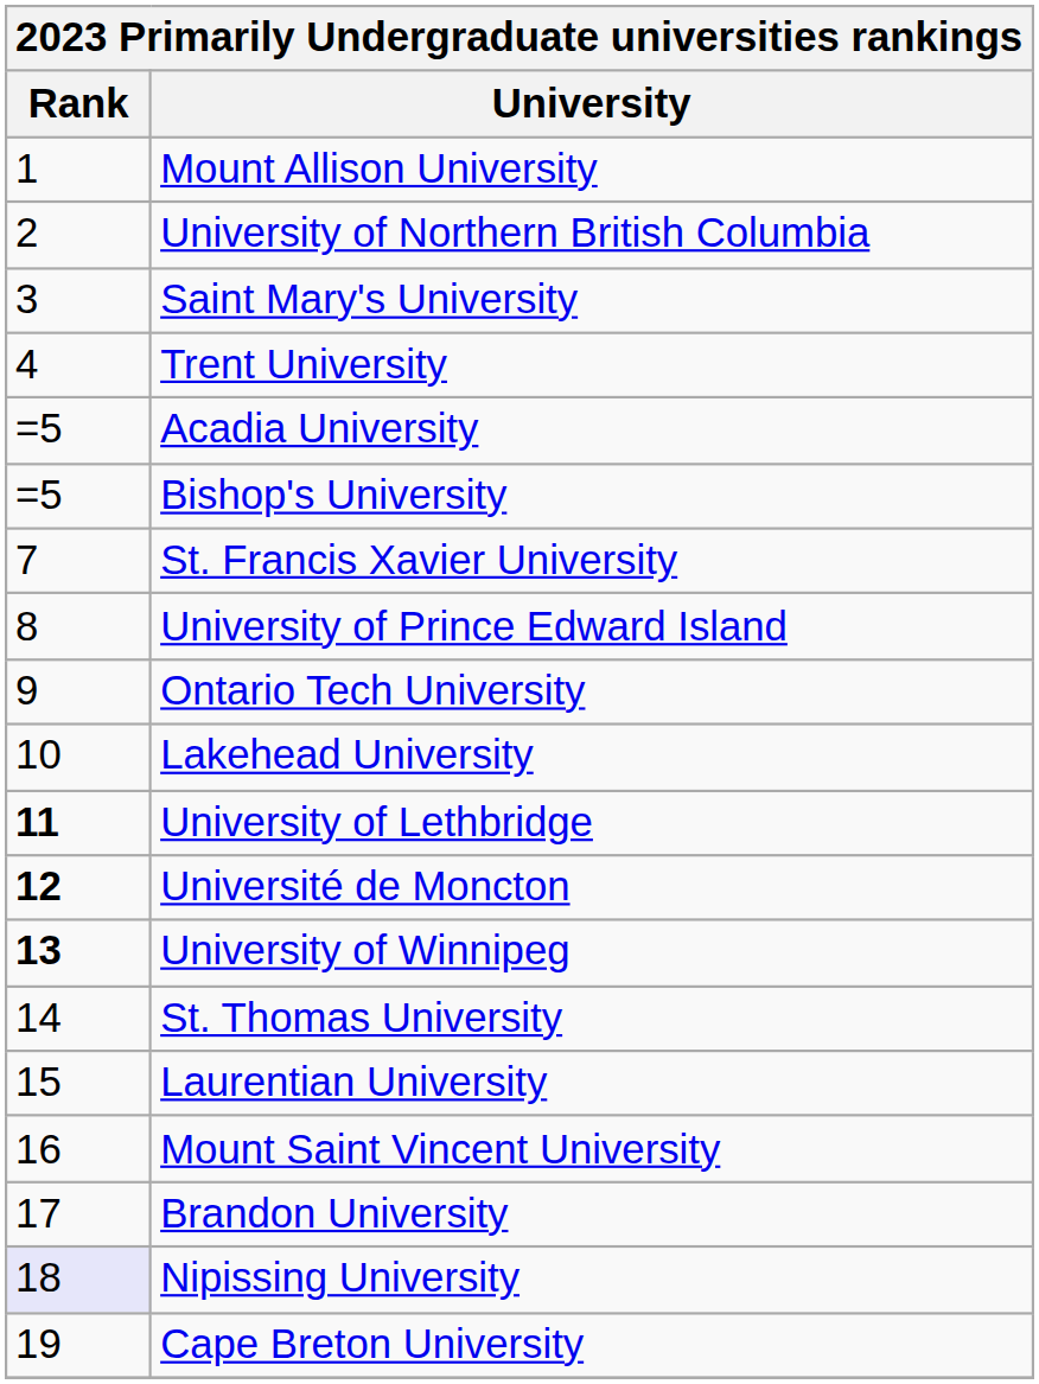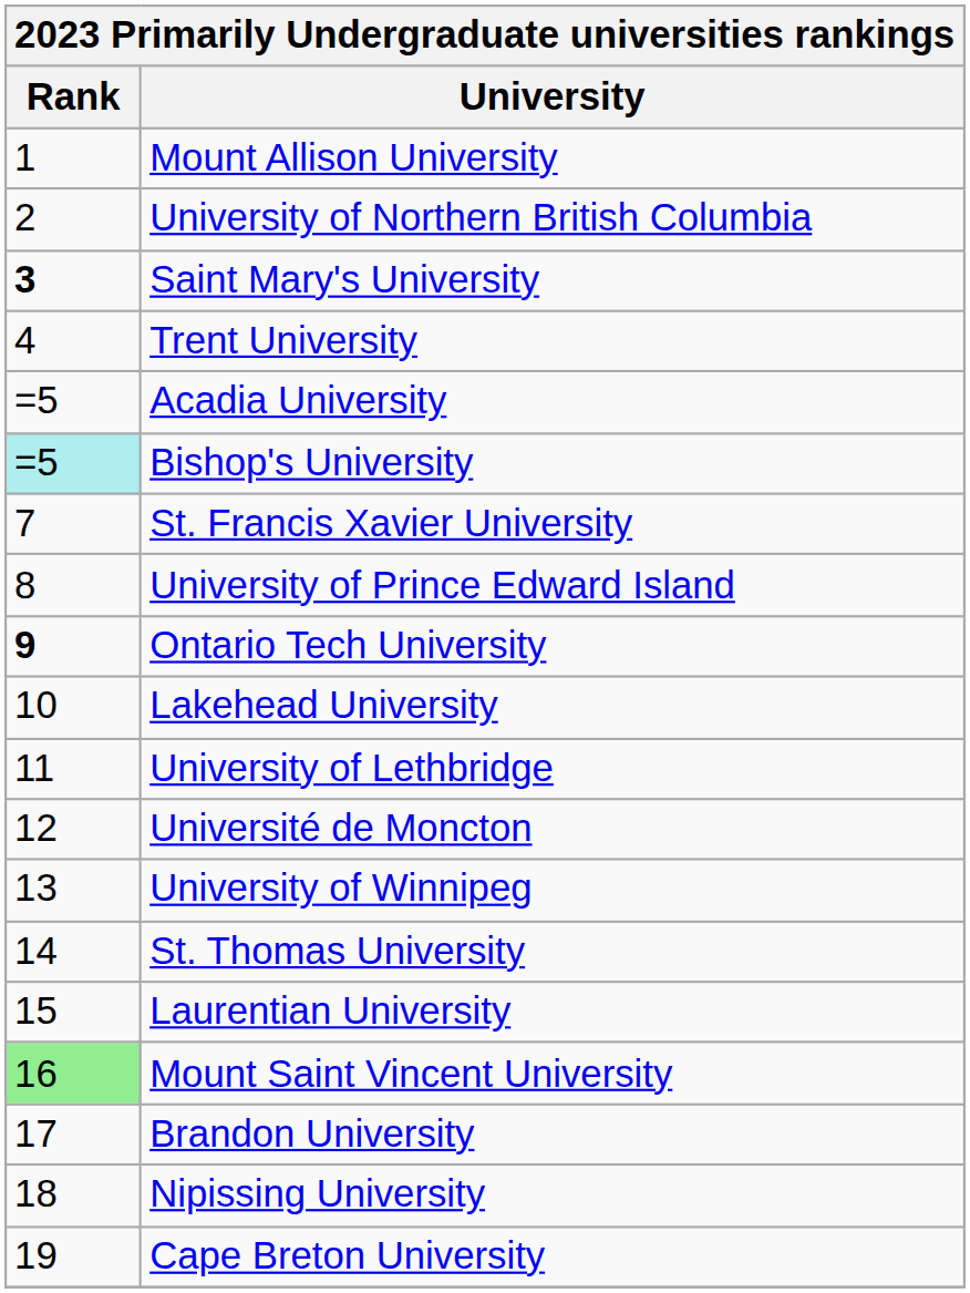Saint Mary's University | Rank: normal -> bold
Bishop's University | Rank: no background -> paleturquoise background
Ontario Tech University | Rank: normal -> bold
University of Lethbridge | Rank: bold -> normal
Université de Moncton | Rank: bold -> normal
University of Winnipeg | Rank: bold -> normal
Mount Saint Vincent University | Rank: no background -> lightgreen background
Nipissing University | Rank: lavender background -> no background
